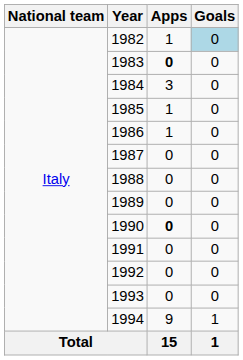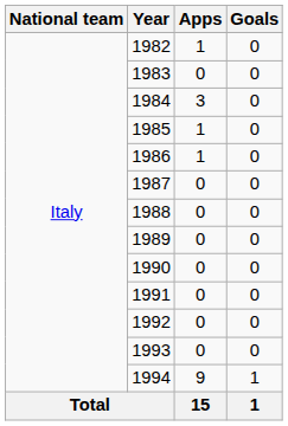1982 | Goals: lightblue background -> no background
1983 | Apps: bold -> normal
1990 | Apps: bold -> normal
